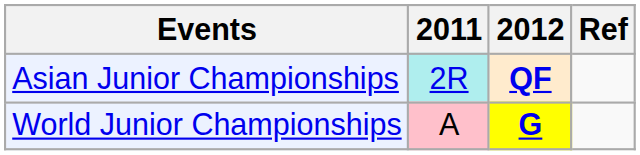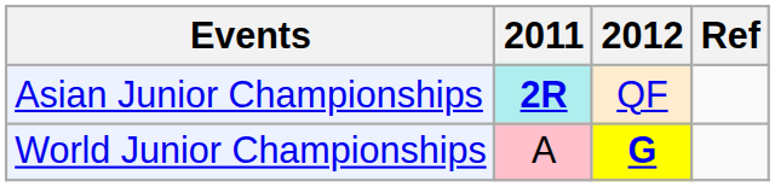Asian Junior Championships | 2011: normal -> bold
Asian Junior Championships | 2012: bold -> normal
